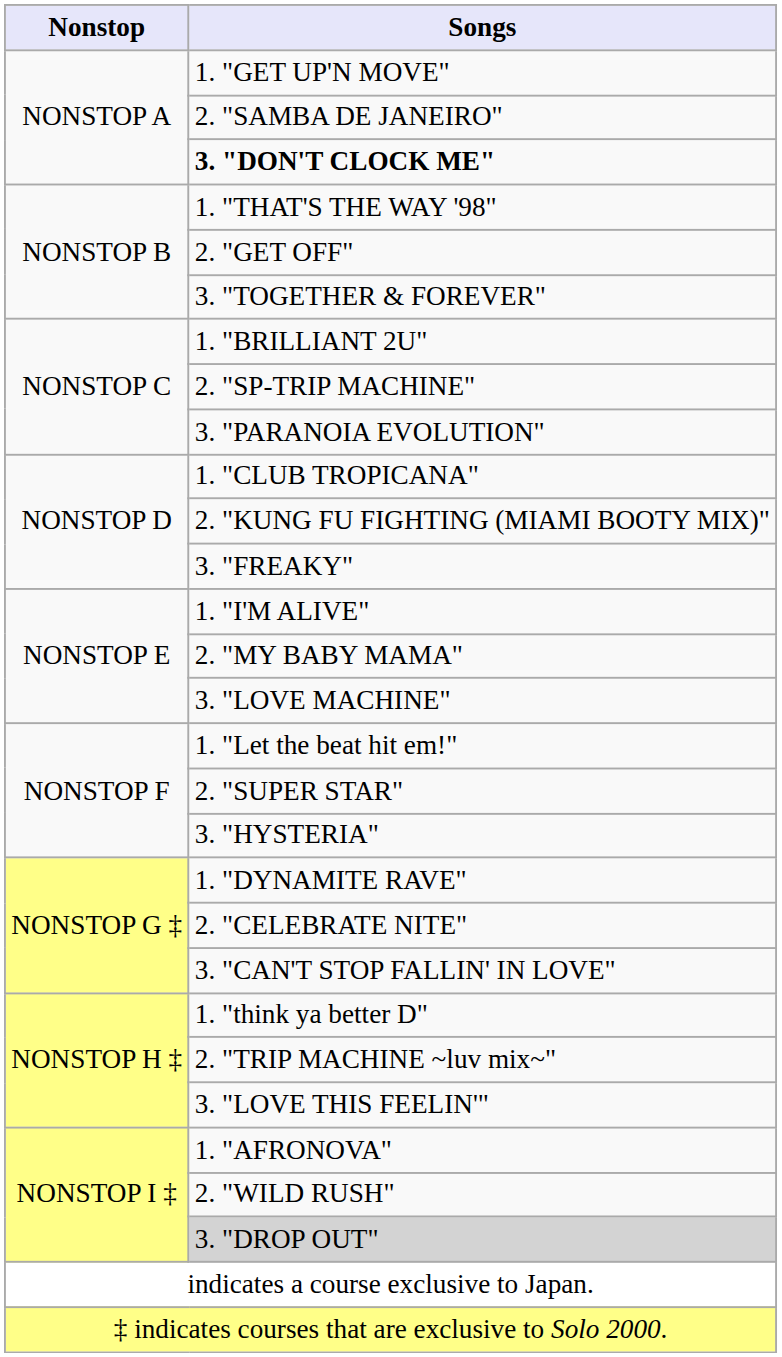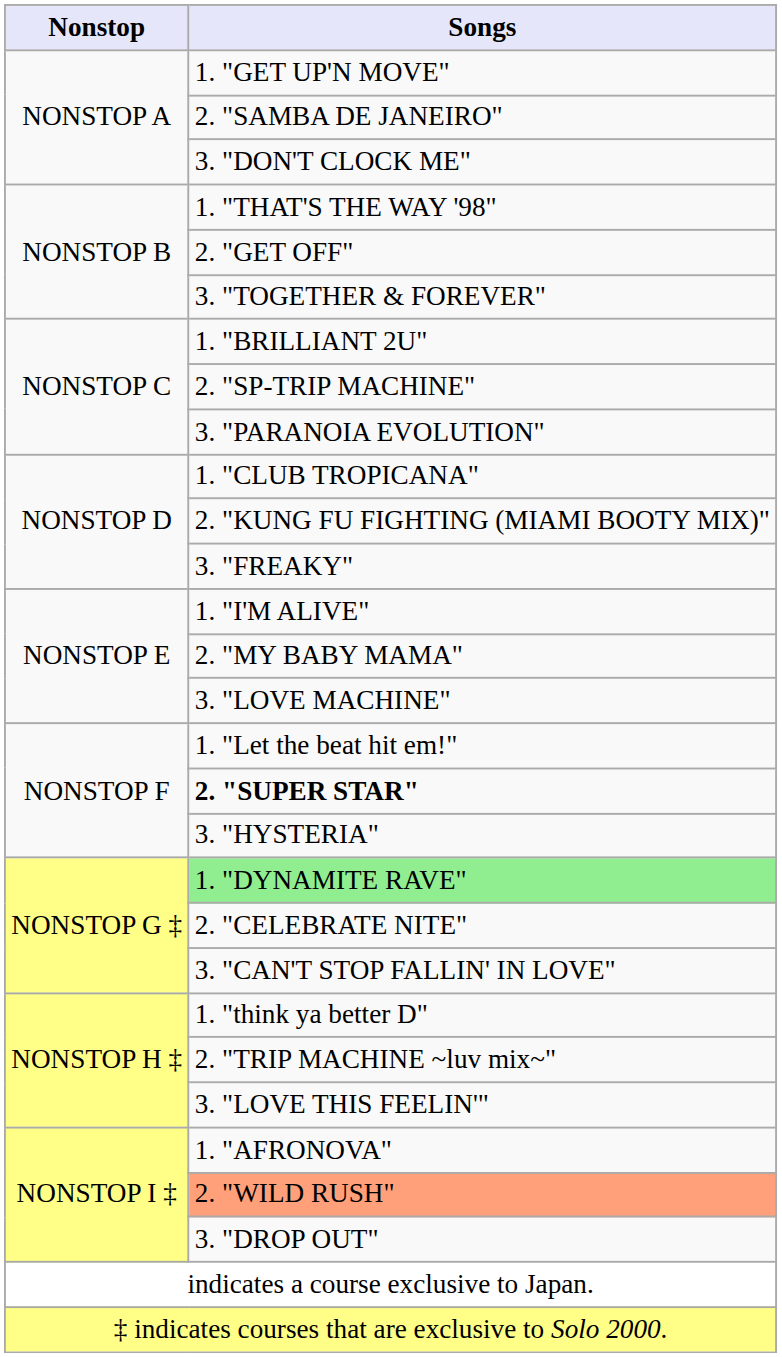3. "DON'T CLOCK ME" | Songs: bold -> normal
2. "SUPER STAR" | Songs: normal -> bold
1. "DYNAMITE RAVE" | Songs: no background -> lightgreen background
2. "WILD RUSH" | Songs: no background -> lightsalmon background
3. "DROP OUT" | Songs: lightgrey background -> no background
